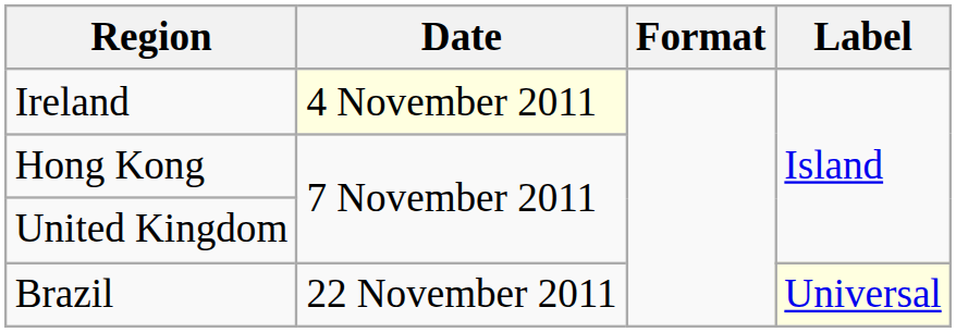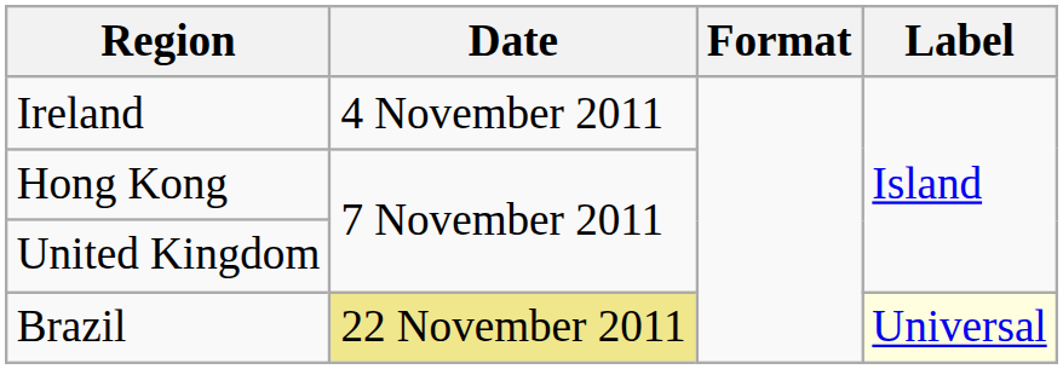Ireland | Date: lightyellow background -> no background
Brazil | Date: no background -> khaki background
